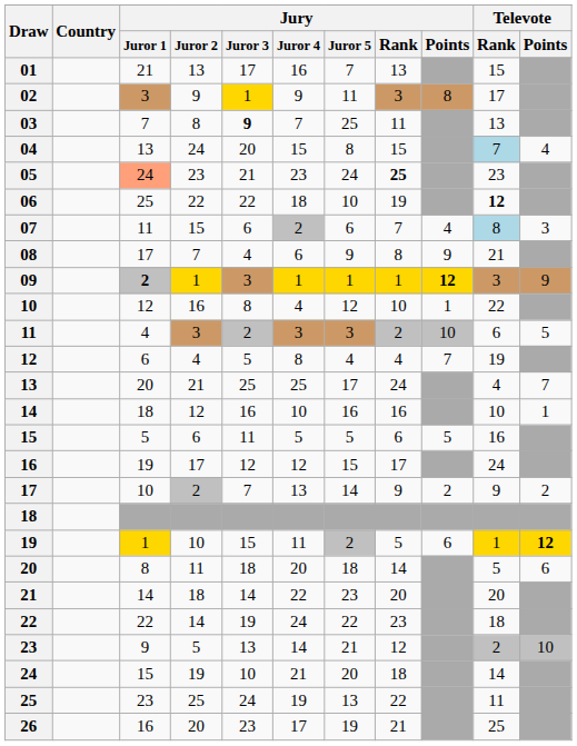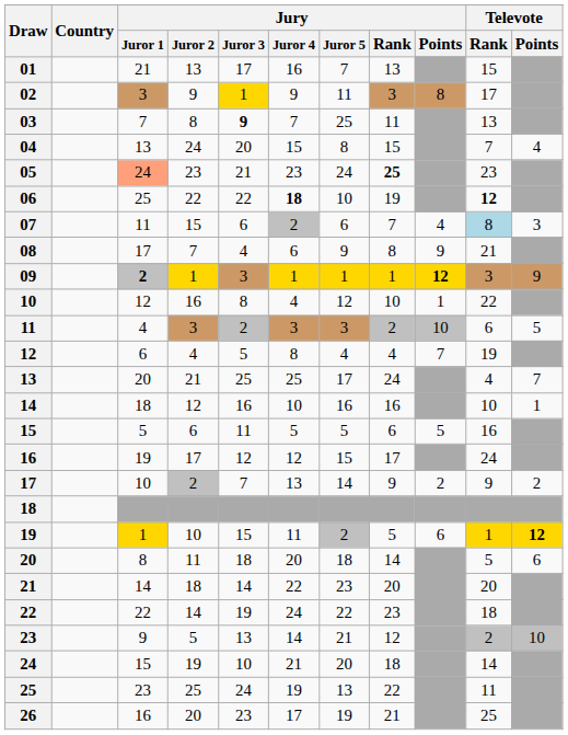04 | Televote / Rank: lightblue background -> no background
06 | Jury / Juror 4: normal -> bold
